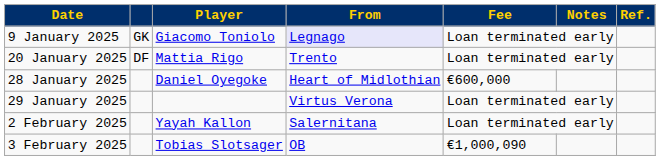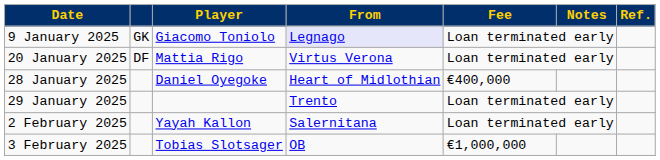20 January 2025 | From: Trento -> Virtus Verona
28 January 2025 | Fee: €600,000 -> €400,000
29 January 2025 | From: Virtus Verona -> Trento
3 February 2025 | Fee: €1,000,090 -> €1,000,000
